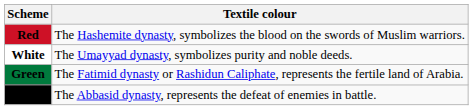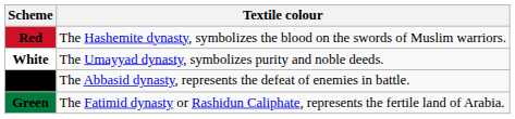rows swapped: Green <-> Black
